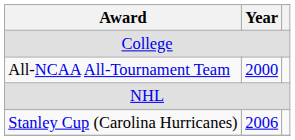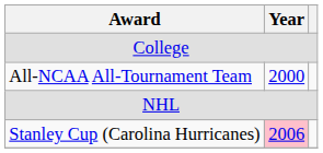Stanley Cup (Carolina Hurricanes) | Year: no background -> pink background
